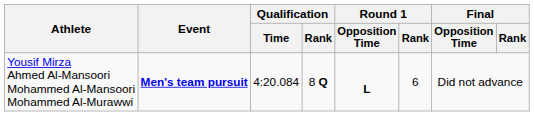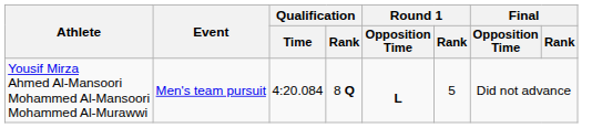row 3 | Event: bold -> normal
row 3 | Round 1 / Rank: 6 -> 5
